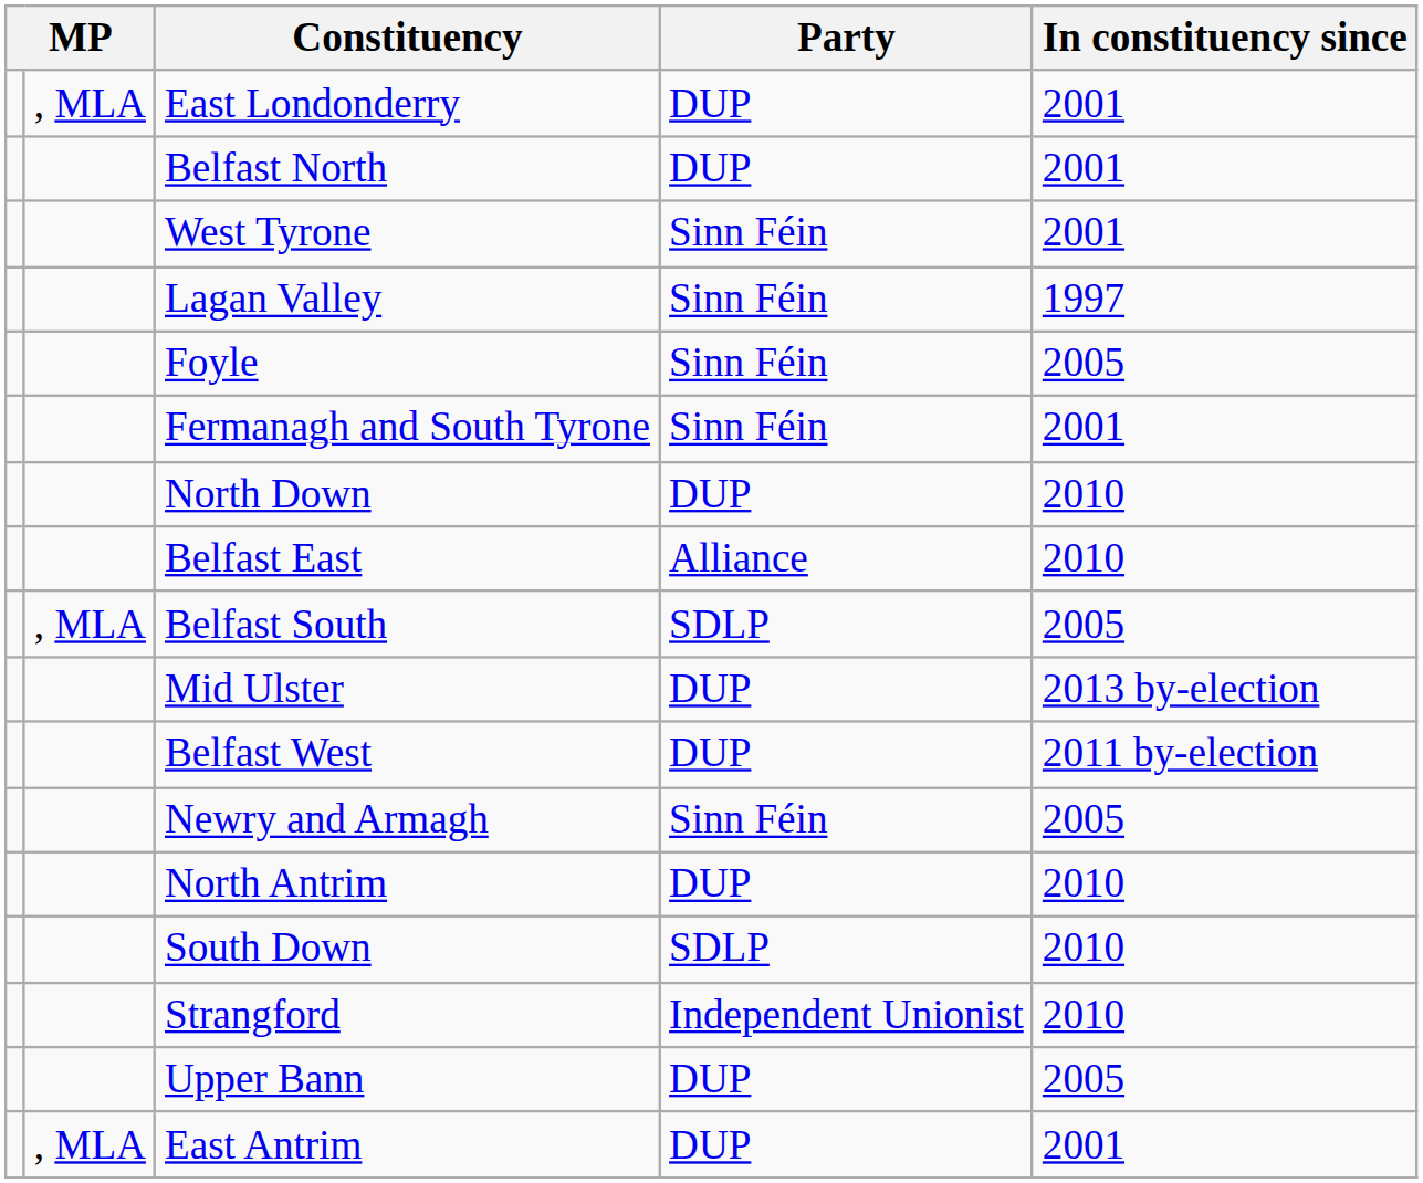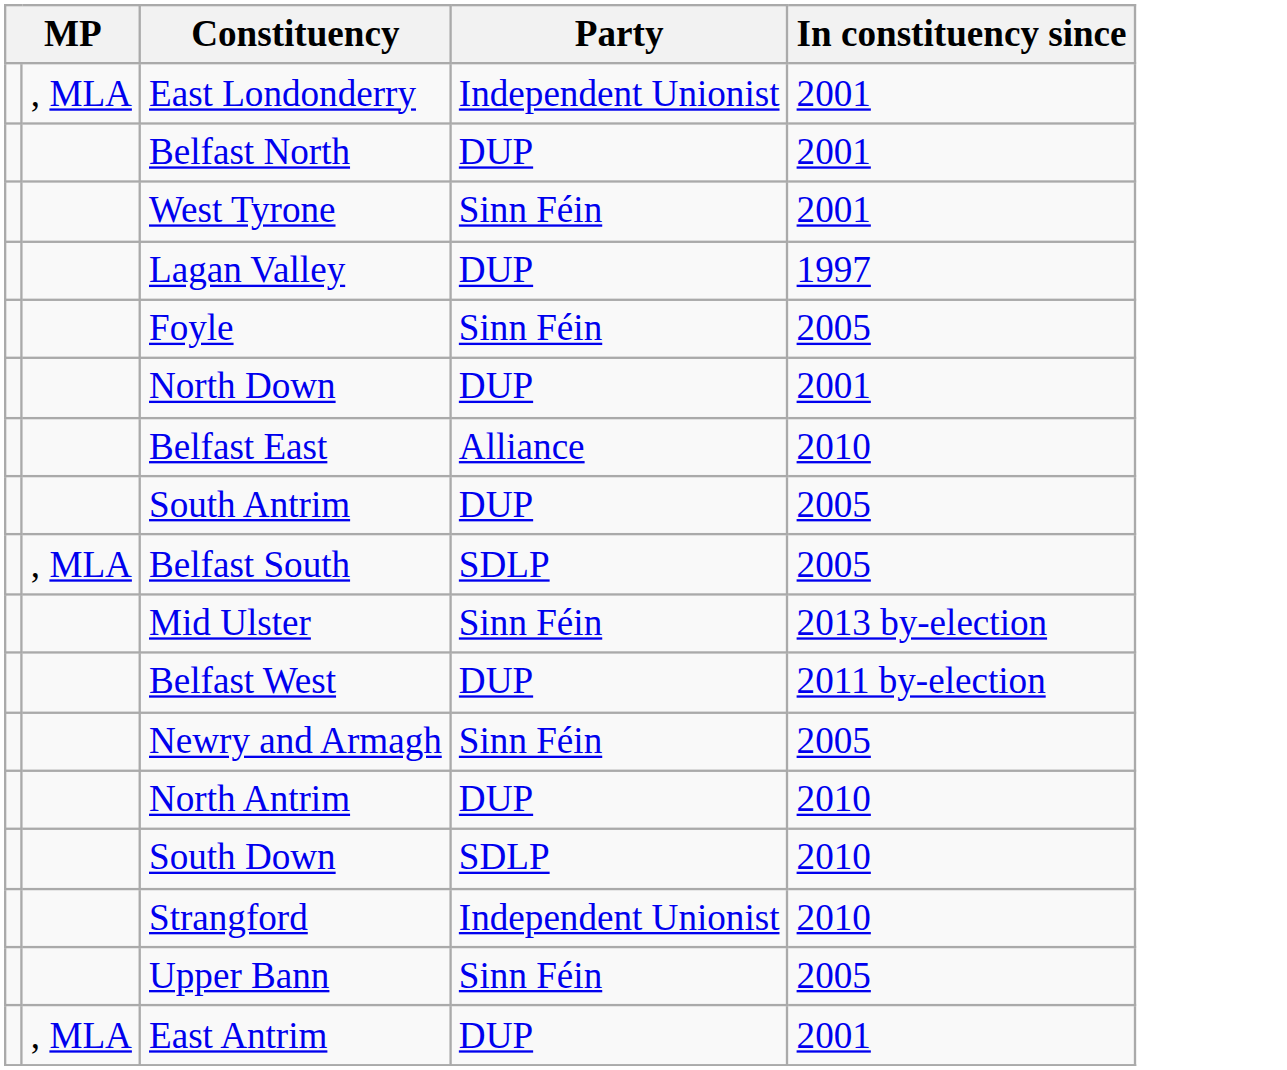East Londonderry | Party: DUP -> Independent Unionist
Lagan Valley | Party: Sinn Féin -> DUP
- row: Fermanagh and South Tyrone | Sinn Féin | 2001
North Down | In constituency since: 2010 -> 2001
+ row: South Antrim | DUP | 2005
Mid Ulster | Party: DUP -> Sinn Féin
Upper Bann | Party: DUP -> Sinn Féin
